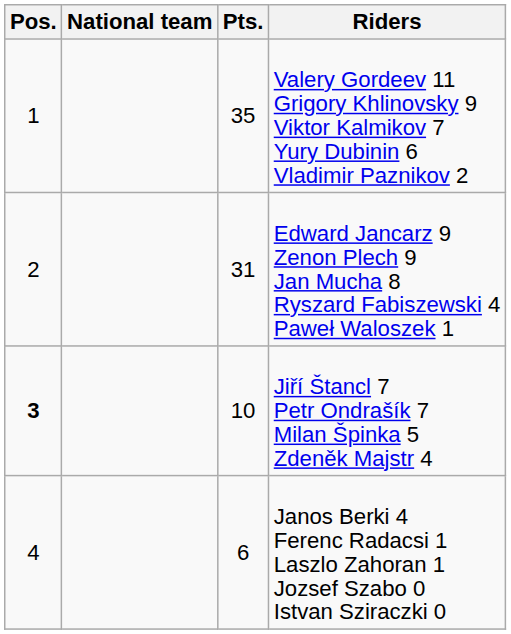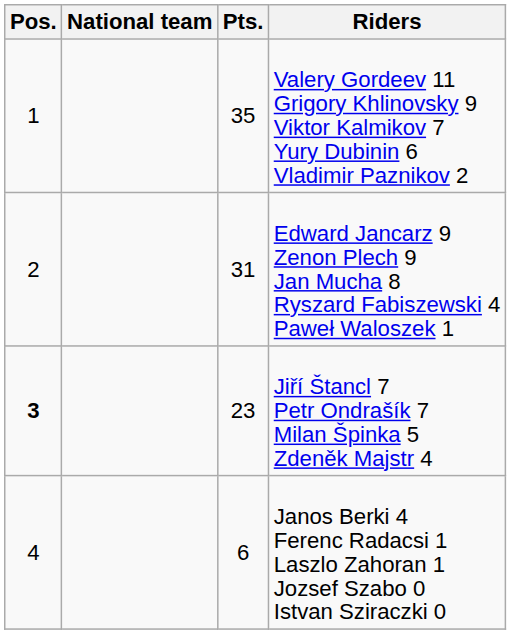Jiří Štancl 7 Petr Ondrašík 7 Milan Špinka 5 Zdeněk Majstr 4 | Pts.: 10 -> 23
